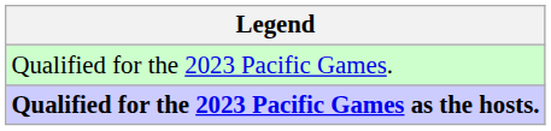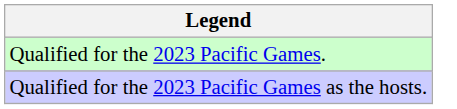row 3 | column 1: bold -> normal
